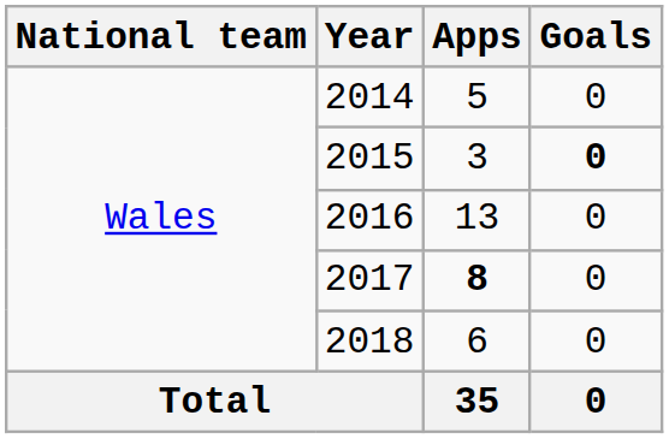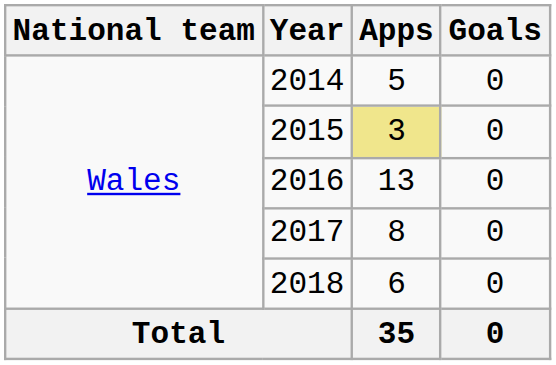2015 | Apps: no background -> khaki background
2015 | Goals: bold -> normal
2017 | Apps: bold -> normal
